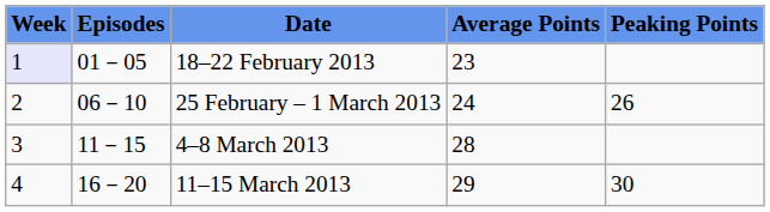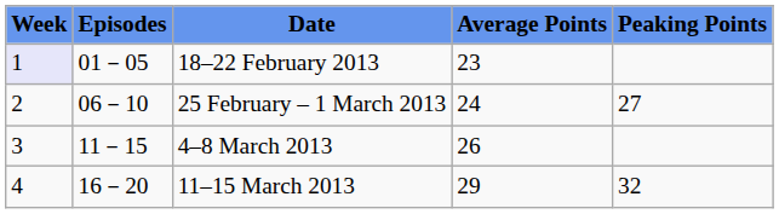25 February – 1 March 2013 | Peaking Points: 26 -> 27
4–8 March 2013 | Average Points: 28 -> 26
11–15 March 2013 | Peaking Points: 30 -> 32
